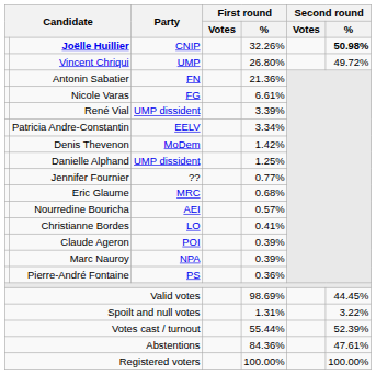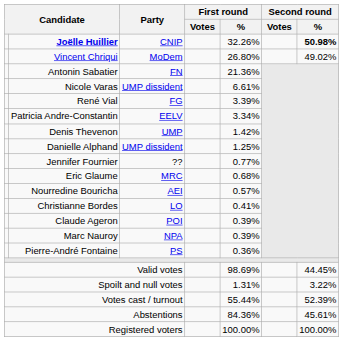Vincent Chriqui | Party: UMP -> MoDem
Vincent Chriqui | Second round / %: 49.72% -> 49.02%
Nicole Varas | Party: FG -> UMP dissident
René Vial | Party: UMP dissident -> FG
Denis Thevenon | Party: MoDem -> UMP
Abstentions | Second round / %: 47.61% -> 45.61%
